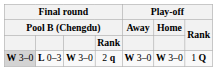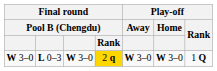row 4 | column 1: lightgrey background -> no background
row 4 | Final round / Pool B (Chengdu) / Rank: no background -> gold background
